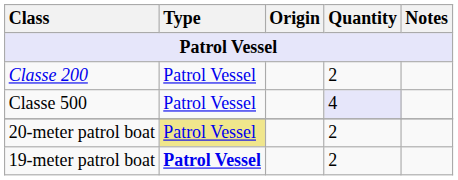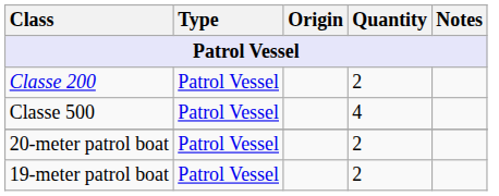Classe 500 | Quantity: lavender background -> no background
20-meter patrol boat | Type: khaki background -> no background
19-meter patrol boat | Type: bold -> normal
